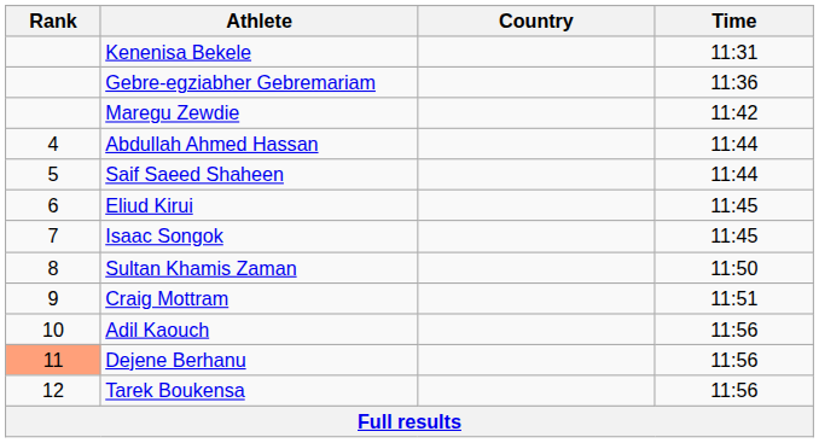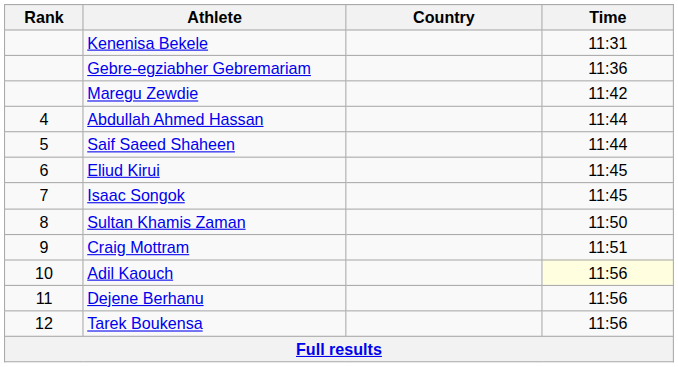Adil Kaouch | Time: no background -> lightyellow background
Dejene Berhanu | Rank: lightsalmon background -> no background
